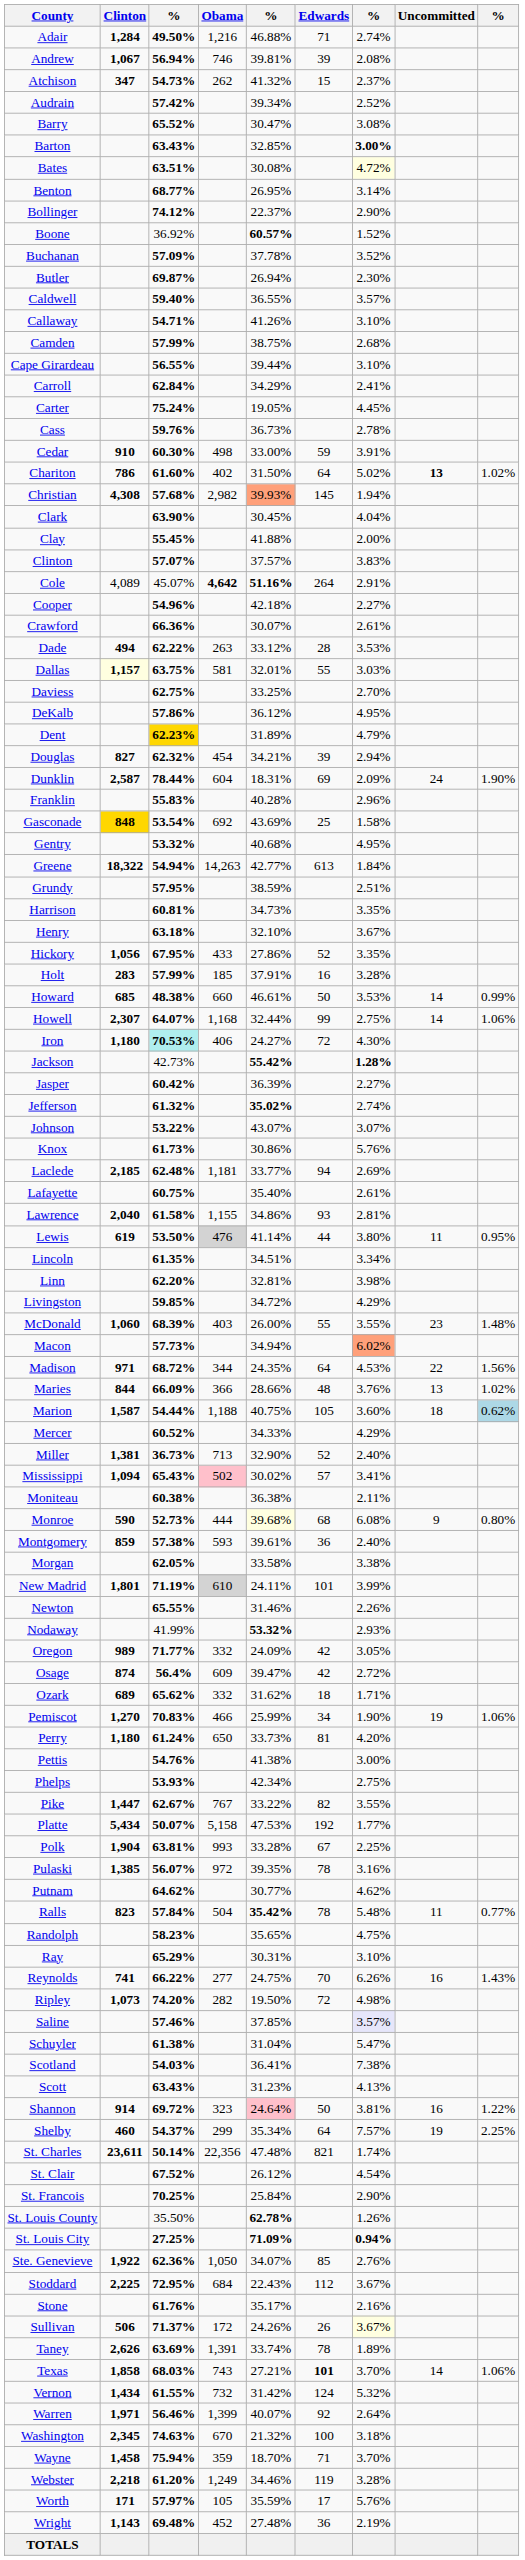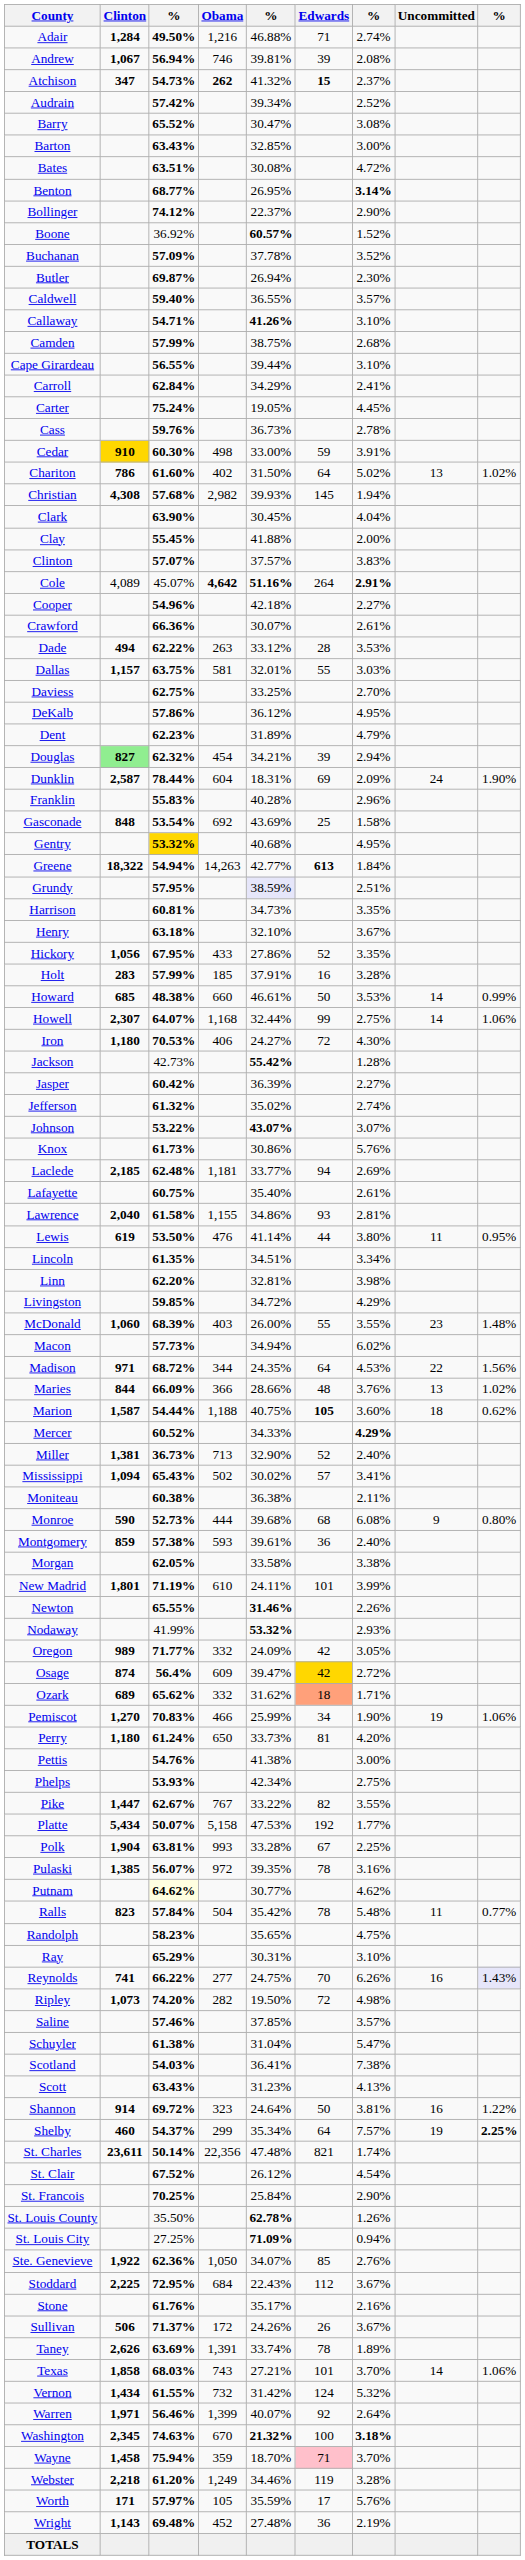Atchison | Obama: normal -> bold
Atchison | Edwards: normal -> bold
Barton | column 7: bold -> normal
Bates | column 7: lightyellow background -> no background
Benton | column 7: normal -> bold
Callaway | column 5: normal -> bold
Cedar | Clinton: no background -> gold background
Chariton | Uncommitted: bold -> normal
Christian | column 5: lightsalmon background -> no background
Cole | column 7: normal -> bold
Dallas | Clinton: lightyellow background -> no background
Dent | column 3: gold background -> no background
Douglas | Clinton: no background -> lightgreen background
Gasconade | Clinton: gold background -> no background
Gentry | column 3: no background -> gold background
Greene | Edwards: normal -> bold
Grundy | column 5: no background -> lavender background
Iron | column 3: paleturquoise background -> no background
Jackson | column 7: bold -> normal
Jefferson | column 5: bold -> normal
Johnson | column 5: normal -> bold
Lewis | Obama: lightgrey background -> no background
Macon | column 7: lightsalmon background -> no background
Marion | Edwards: normal -> bold
Marion | column 9: lightblue background -> no background
Mercer | column 7: normal -> bold
Mississippi | Obama: pink background -> no background
Monroe | column 5: lightyellow background -> no background
New Madrid | Obama: lightgrey background -> no background
Newton | column 5: normal -> bold
Osage | Edwards: no background -> gold background
Ozark | Edwards: no background -> lightsalmon background
Putnam | column 3: no background -> lightyellow background
Ralls | column 5: bold -> normal
Reynolds | column 9: no background -> lavender background
Saline | column 7: lavender background -> no background
Shannon | column 5: pink background -> no background
Shelby | column 9: normal -> bold
St. Louis City | column 3: bold -> normal
St. Louis City | column 7: bold -> normal
Sullivan | column 7: lightyellow background -> no background
Texas | Edwards: bold -> normal
Washington | column 5: normal -> bold
Washington | column 7: normal -> bold
Wayne | Edwards: no background -> pink background
